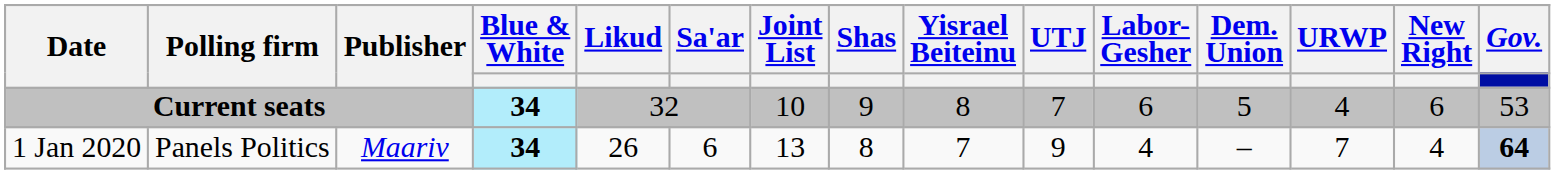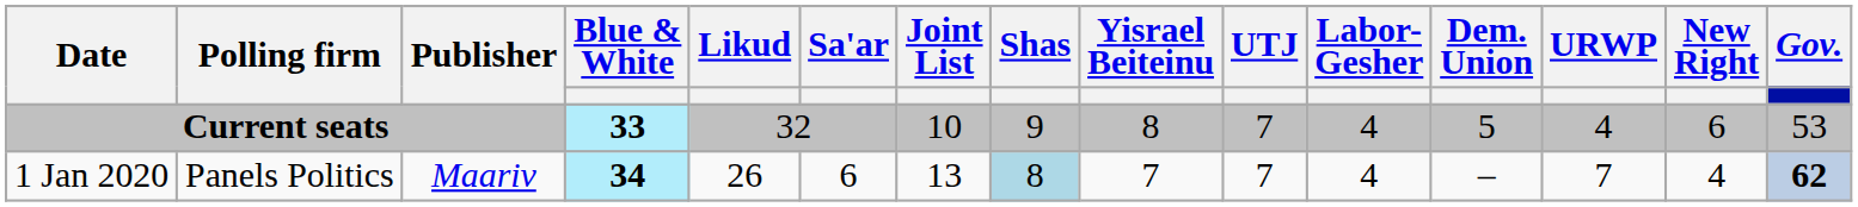Current seats | Blue & White: 34 -> 33
Current seats | Labor- Gesher: 6 -> 4
1 Jan 2020 | Shas: no background -> lightblue background
1 Jan 2020 | UTJ: 9 -> 7
1 Jan 2020 | Gov.: 64 -> 62
